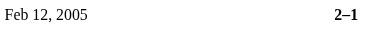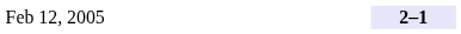Feb 12, 2005 | column 2: no background -> lavender background
